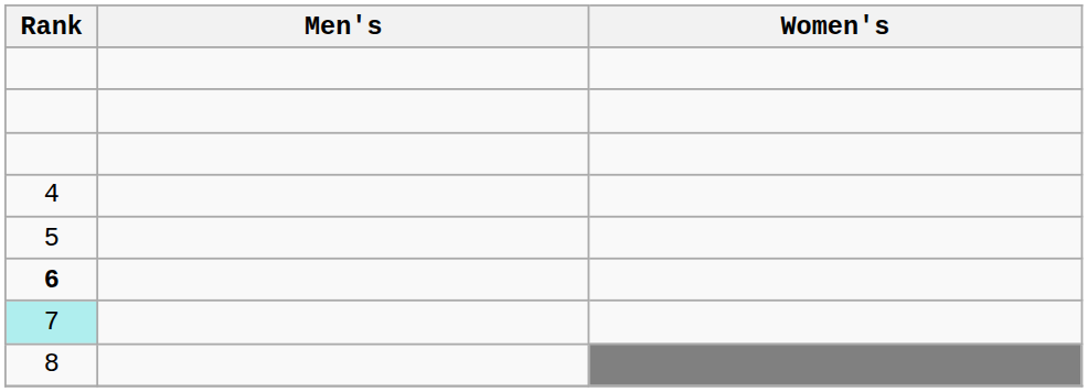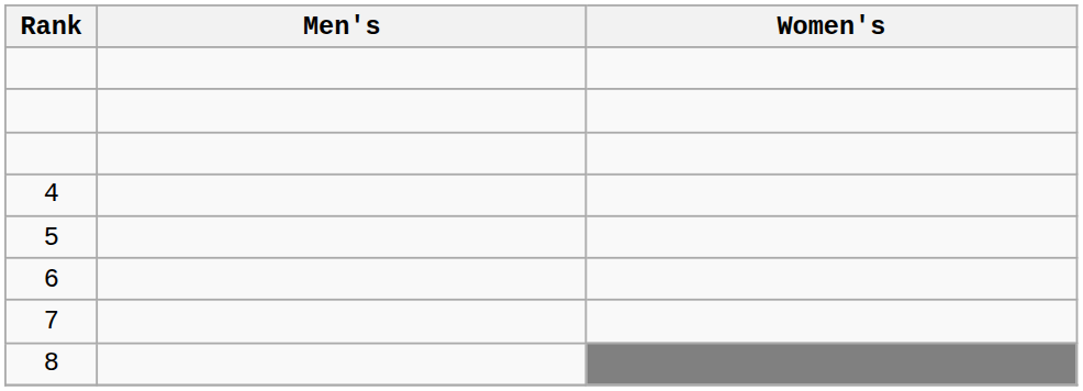6 | Rank: bold -> normal
7 | Rank: paleturquoise background -> no background
